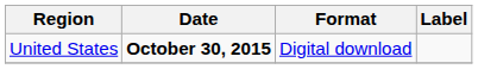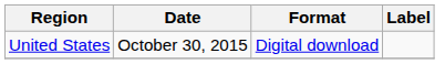United States | Date: bold -> normal
